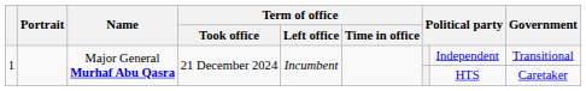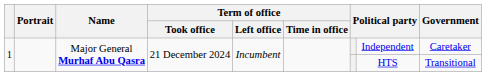row 3 | Government: Transitional -> Caretaker
row 4 | Government: Caretaker -> Transitional
